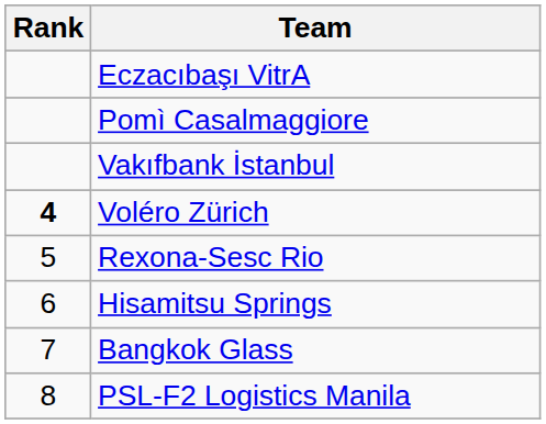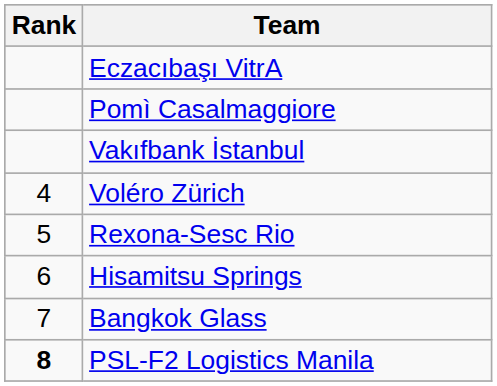Voléro Zürich | Rank: bold -> normal
PSL-F2 Logistics Manila | Rank: normal -> bold
